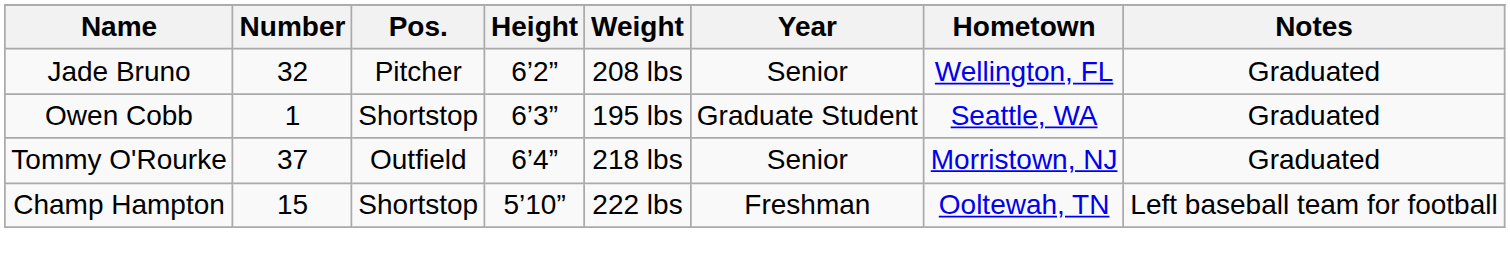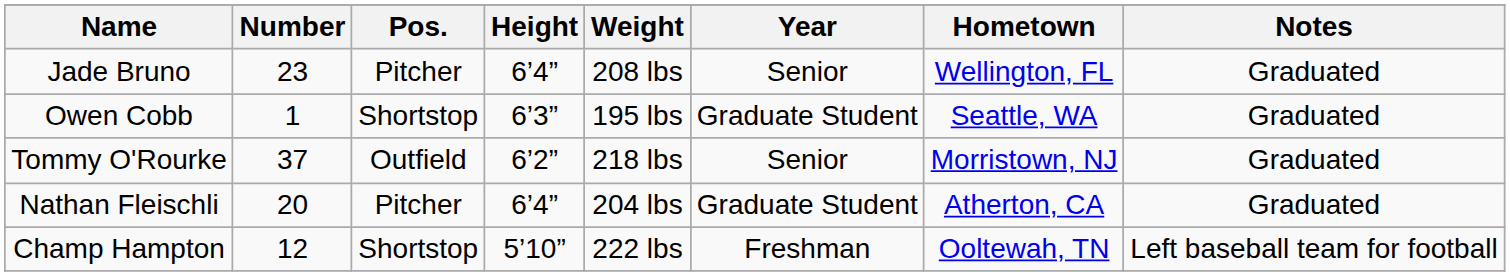Jade Bruno | Number: 32 -> 23
Jade Bruno | Height: 6’2” -> 6’4”
Tommy O'Rourke | Height: 6’4” -> 6’2”
+ row: Nathan Fleischli | 20 | Pitcher | 6’4” | 204 lbs | Graduate Student | Atherton, CA | Graduated
Champ Hampton | Number: 15 -> 12
